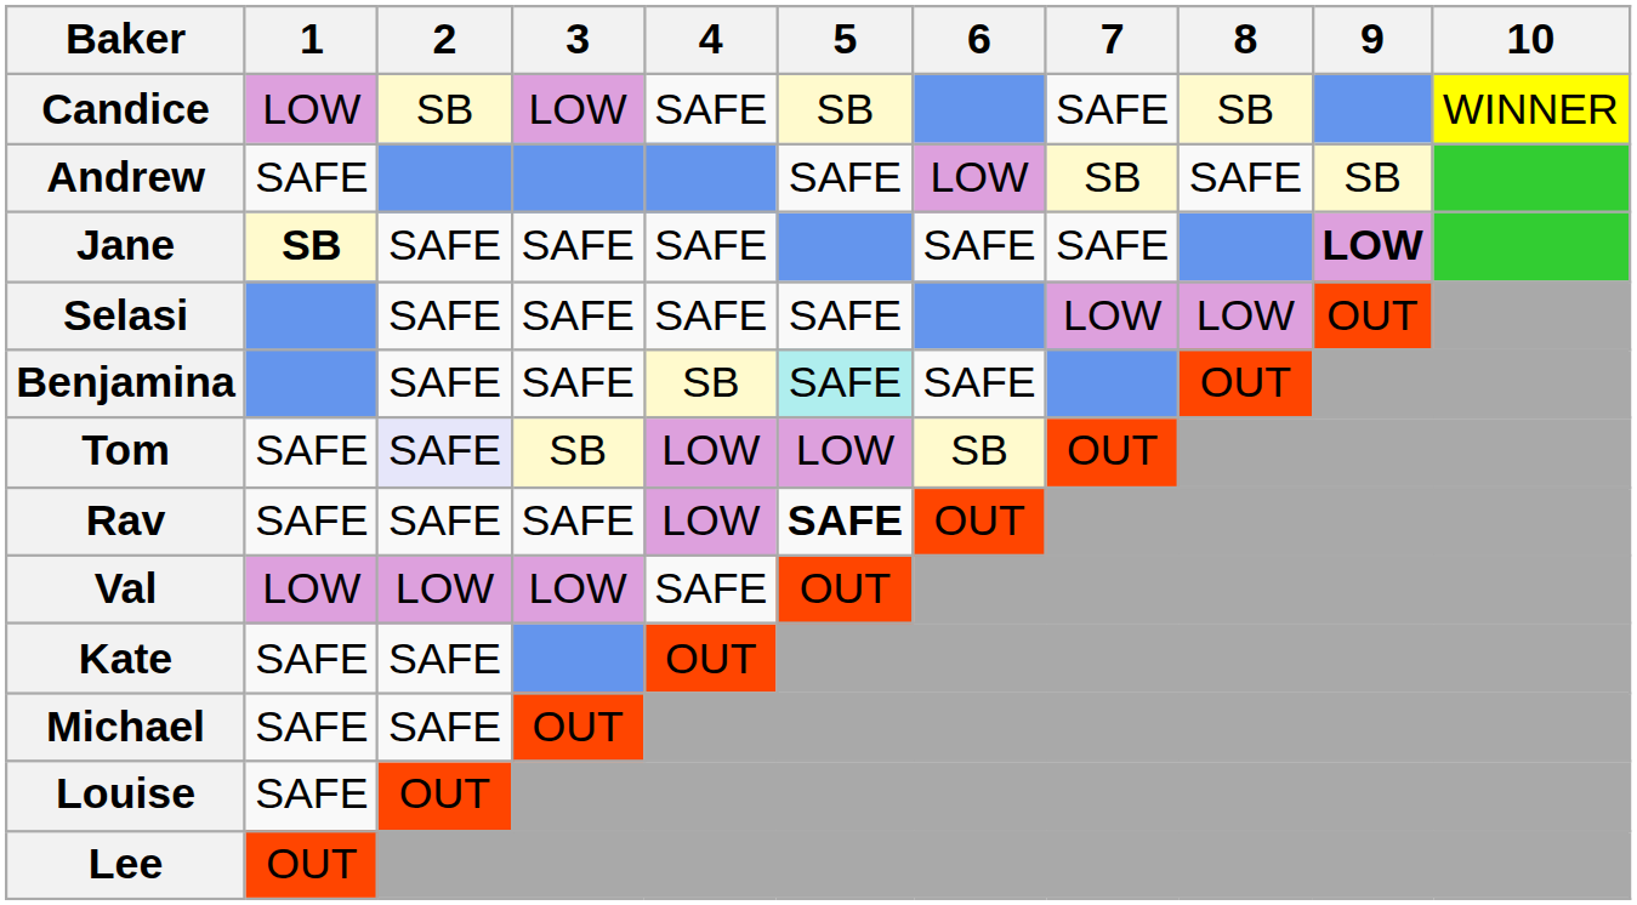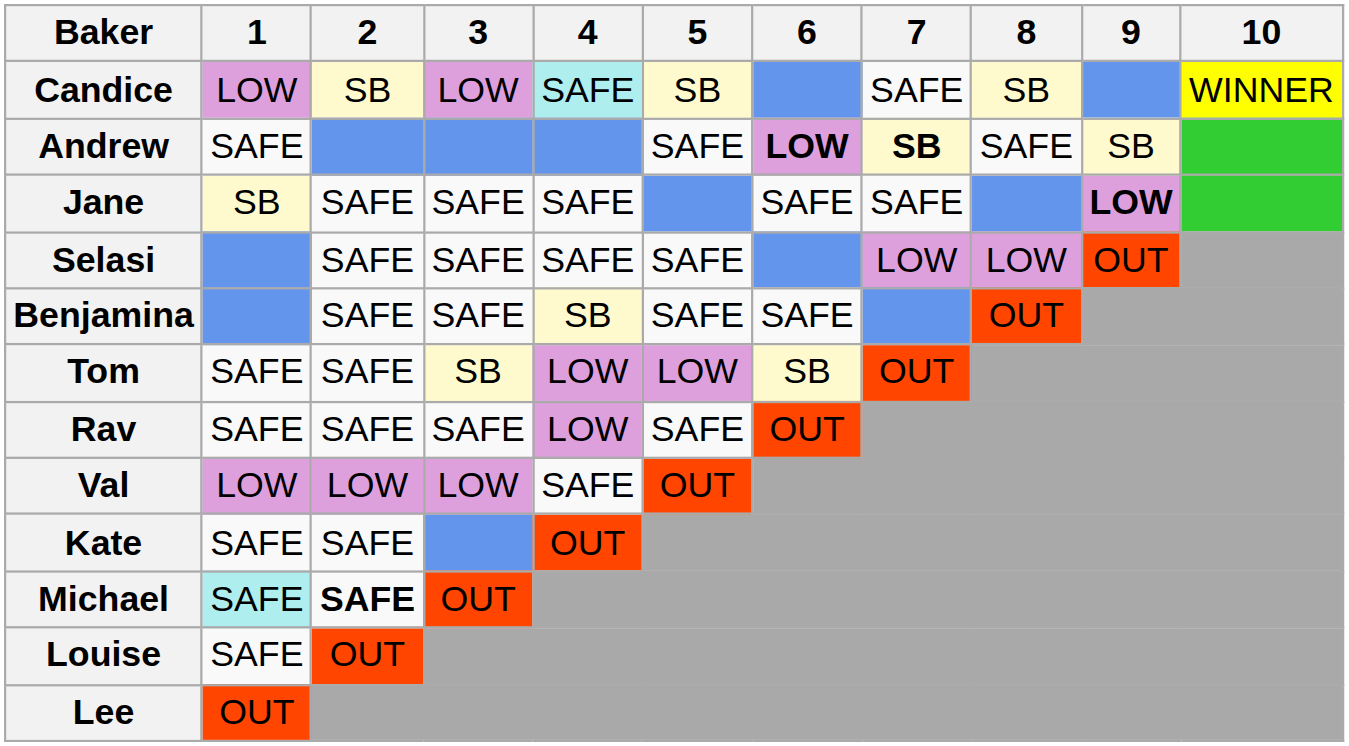Candice | 4: no background -> paleturquoise background
Andrew | 6: normal -> bold
Andrew | 7: normal -> bold
Jane | 1: bold -> normal
Benjamina | 5: paleturquoise background -> no background
Tom | 2: lavender background -> no background
Rav | 5: bold -> normal
Michael | 1: no background -> paleturquoise background
Michael | 2: normal -> bold
